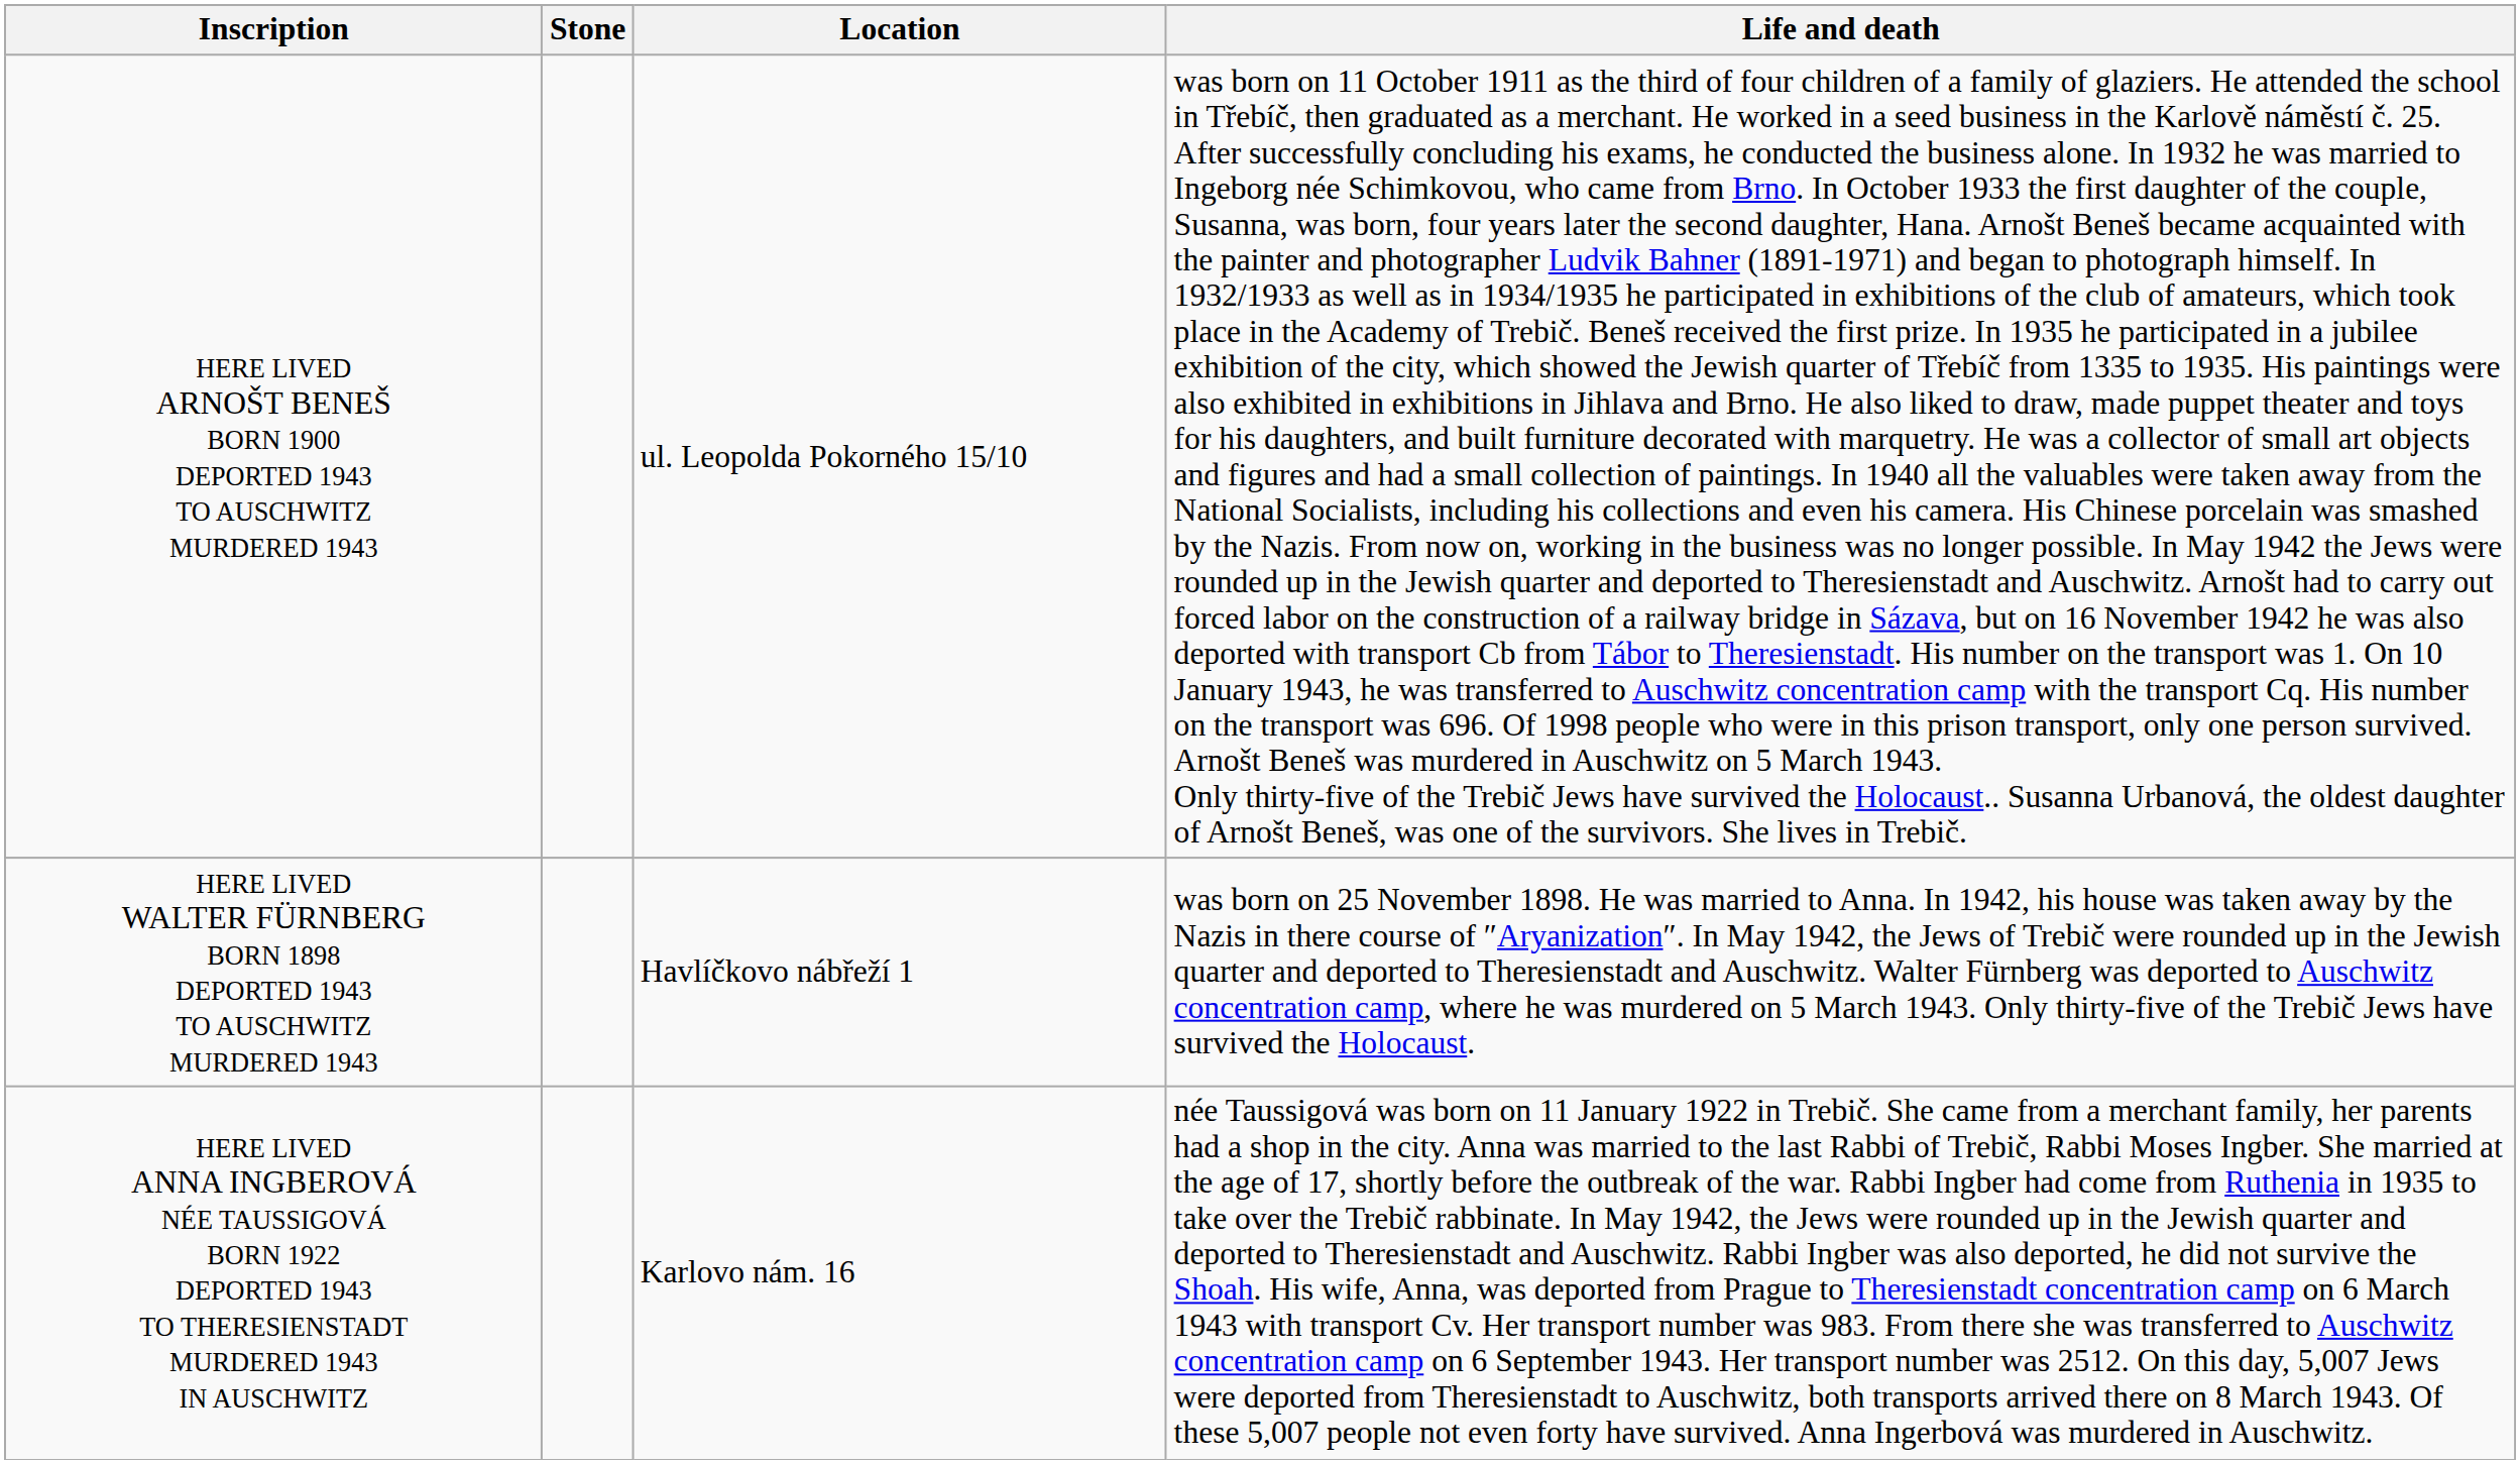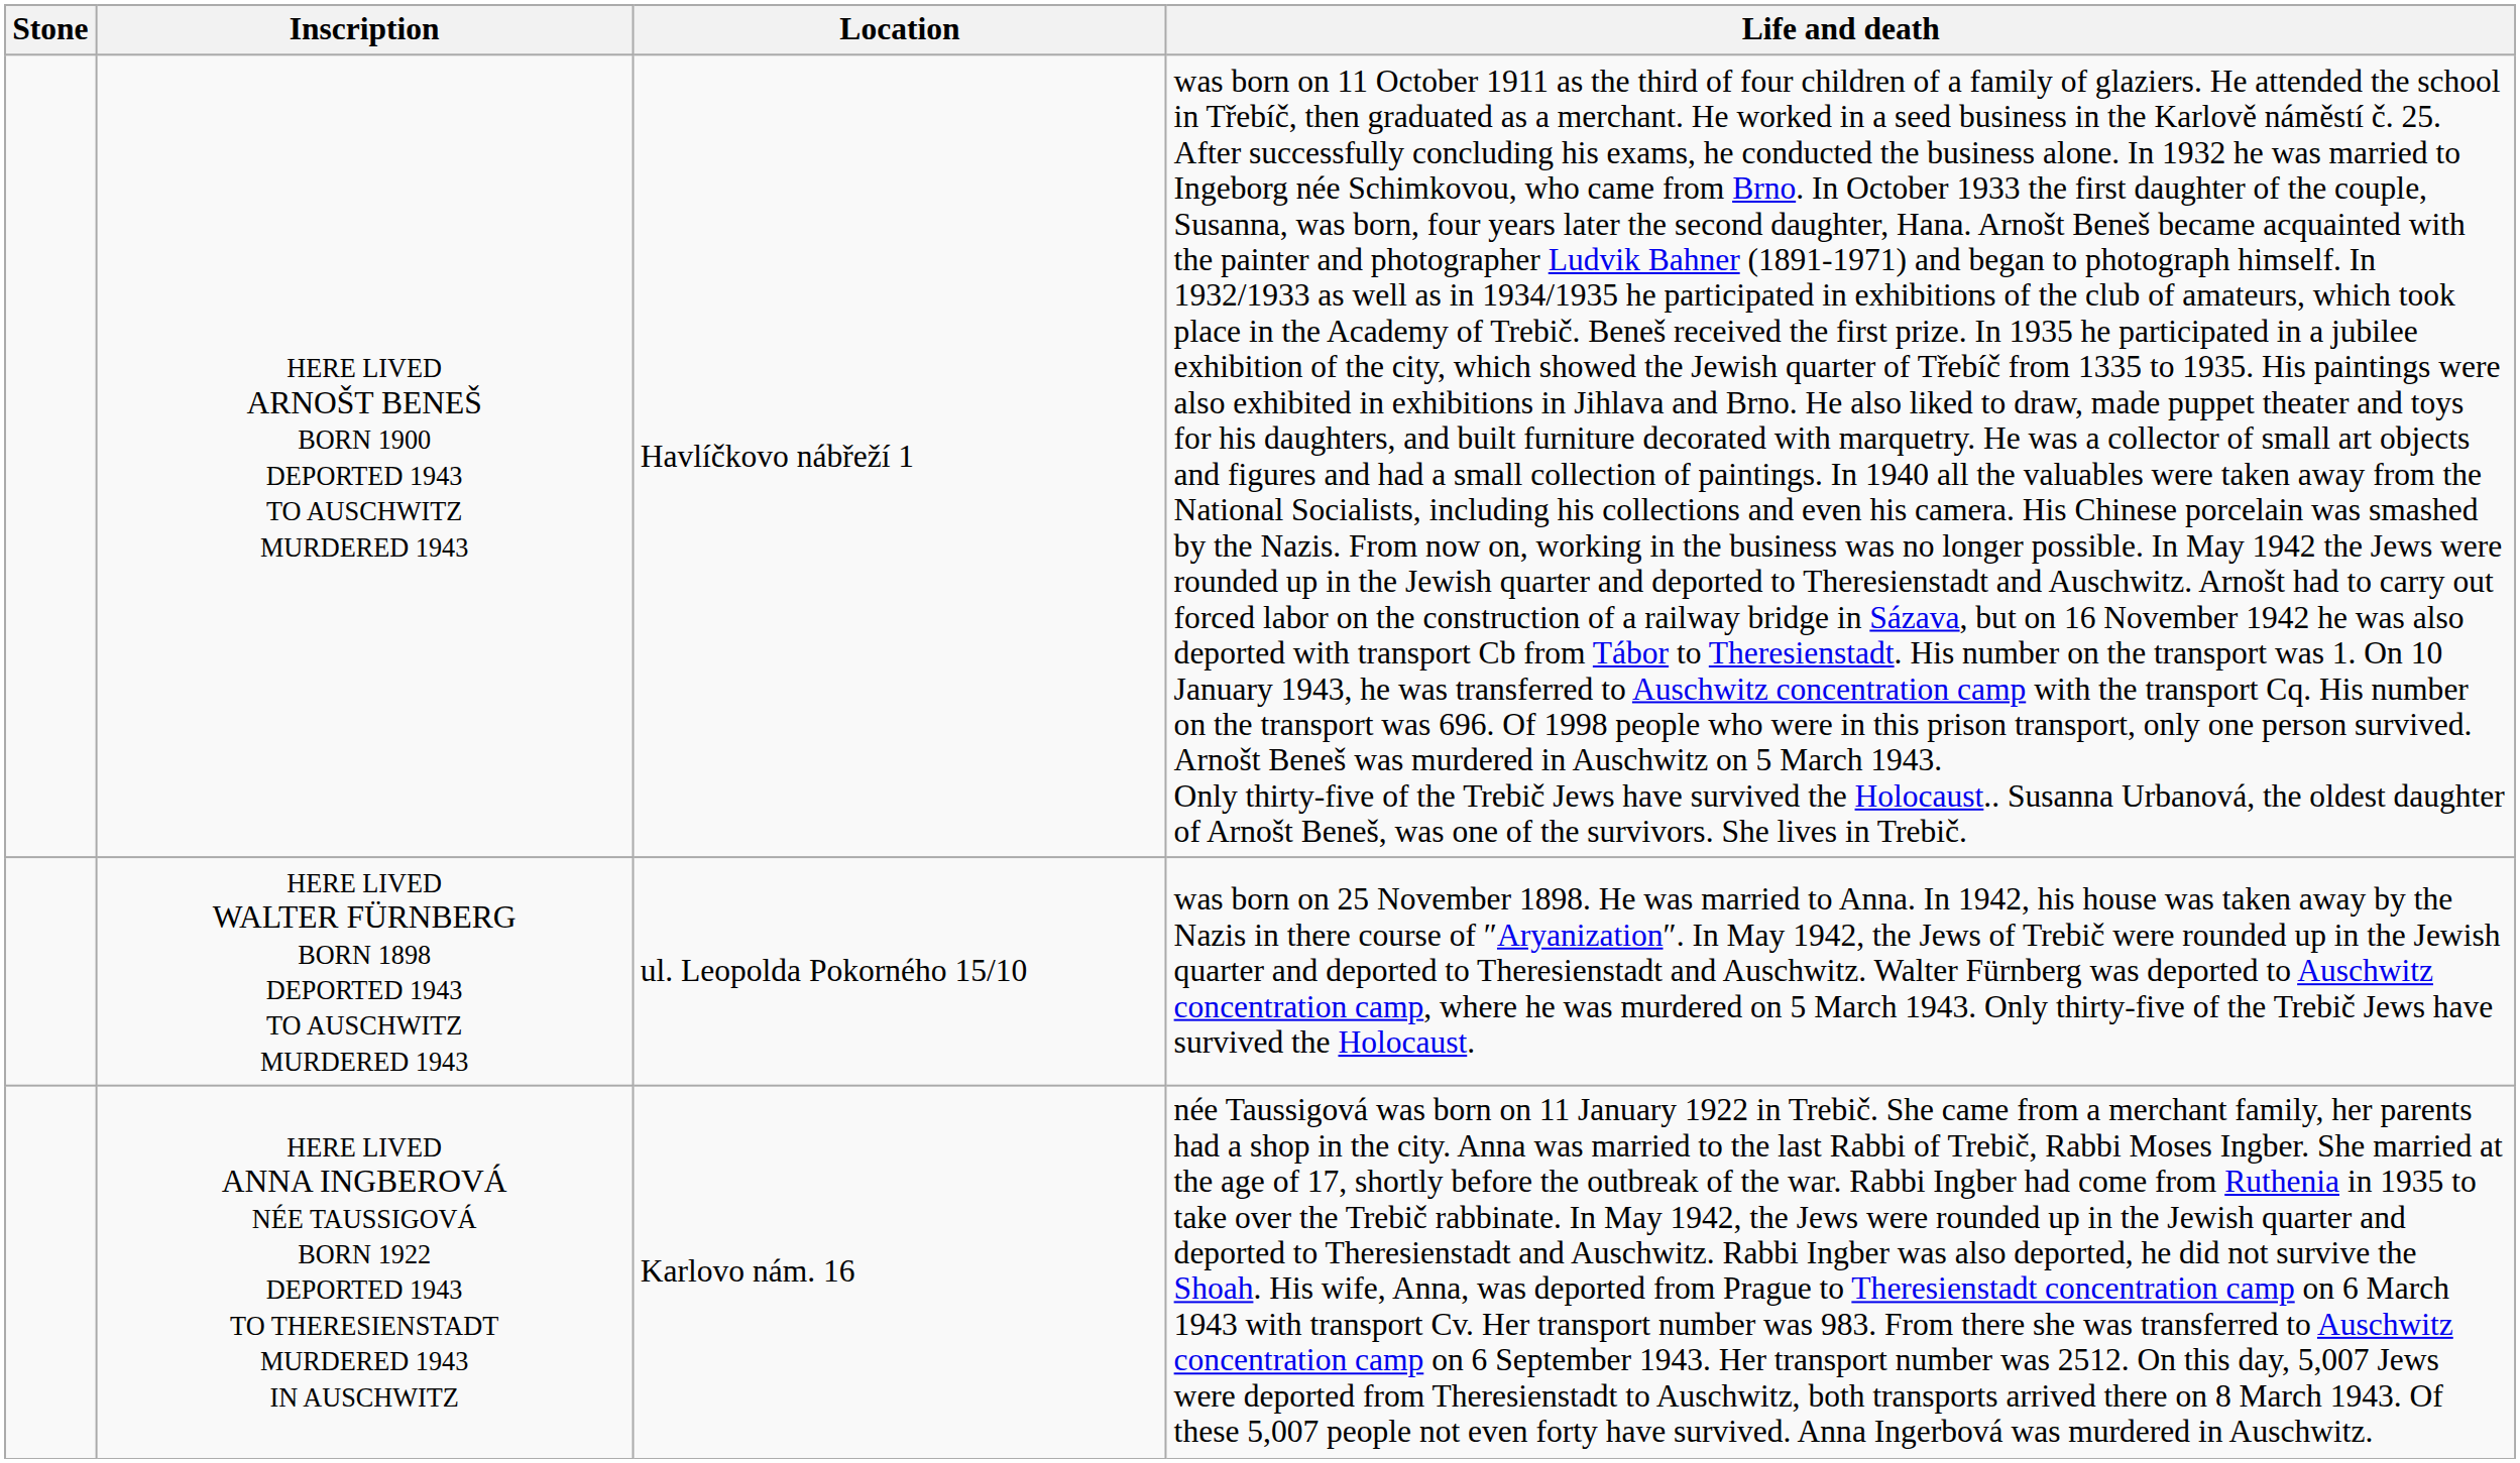columns swapped: Stone <-> Inscription
row 2 | Location: ul. Leopolda Pokorného 15/10 -> Havlíčkovo nábřeží 1
row 3 | Location: Havlíčkovo nábřeží 1 -> ul. Leopolda Pokorného 15/10
